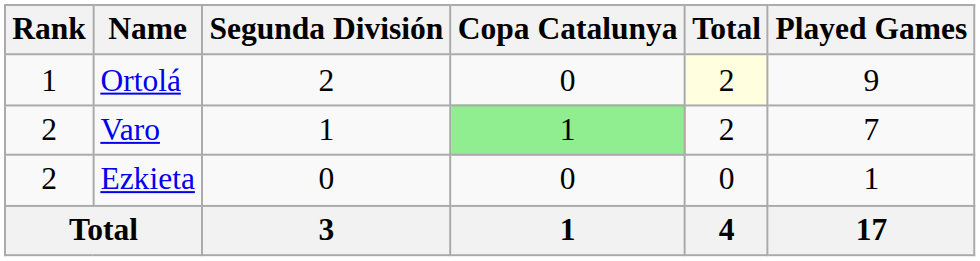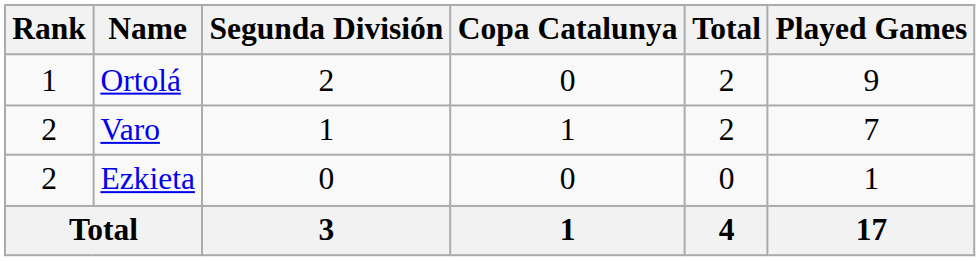Ortolá | Total: lightyellow background -> no background
Varo | Copa Catalunya: lightgreen background -> no background
